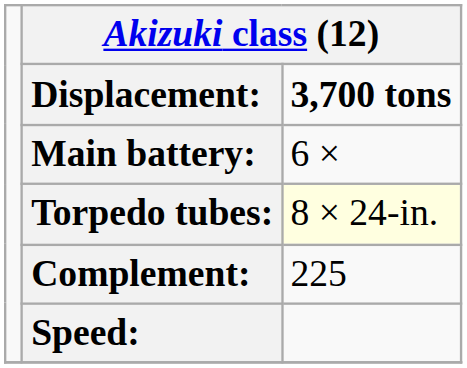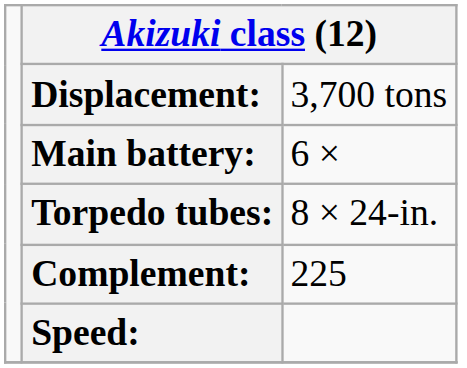Displacement: | column 3: bold -> normal
Torpedo tubes: | column 3: lightyellow background -> no background
